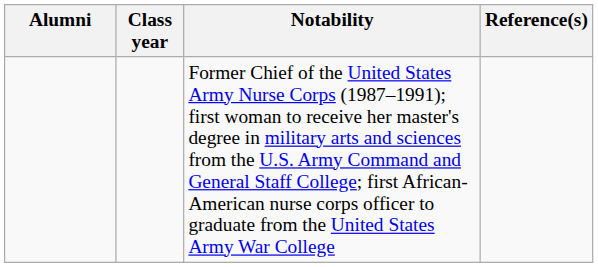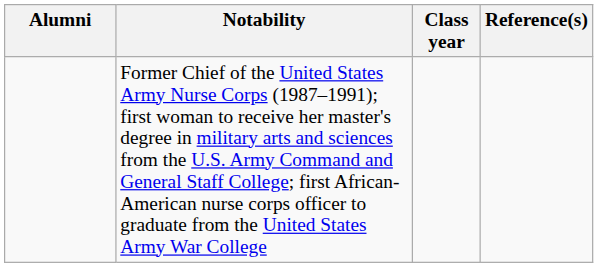columns swapped: Class year <-> Notability
